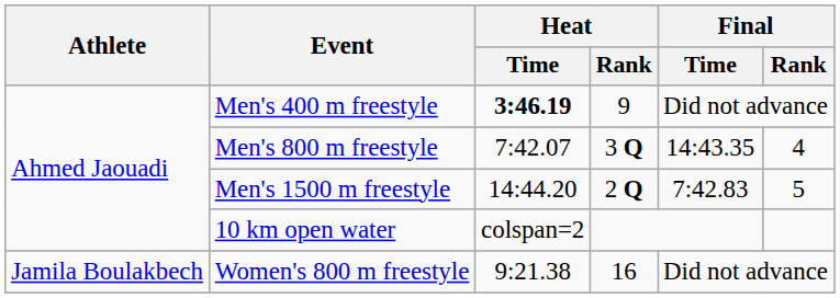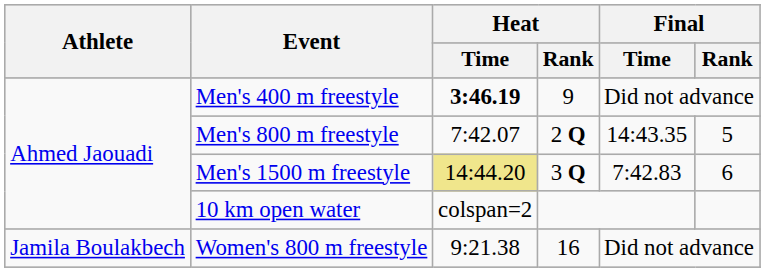Men's 800 m freestyle | Heat / Rank: 3 Q -> 2 Q
Men's 800 m freestyle | Final / Rank: 4 -> 5
Men's 1500 m freestyle | Heat / Time: no background -> khaki background
Men's 1500 m freestyle | Heat / Rank: 2 Q -> 3 Q
Men's 1500 m freestyle | Final / Rank: 5 -> 6
